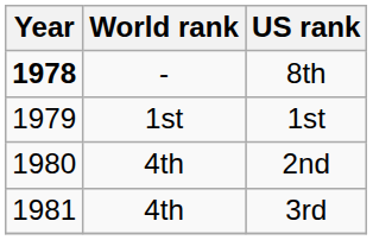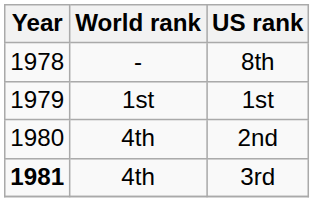8th | Year: bold -> normal
3rd | Year: normal -> bold
